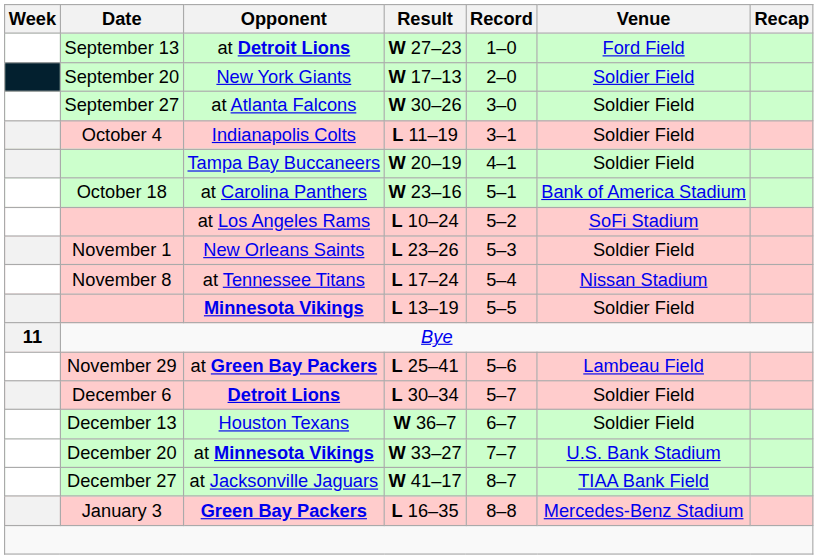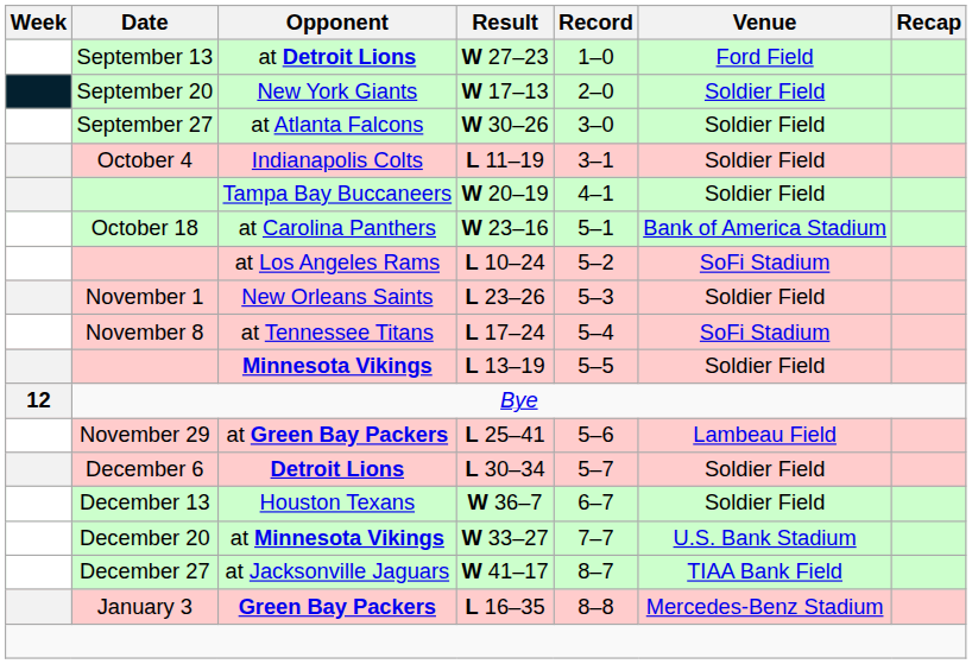at Tennessee Titans | Venue: Nissan Stadium -> SoFi Stadium
Bye | Week: 11 -> 12
